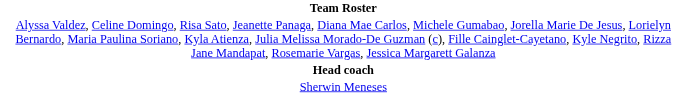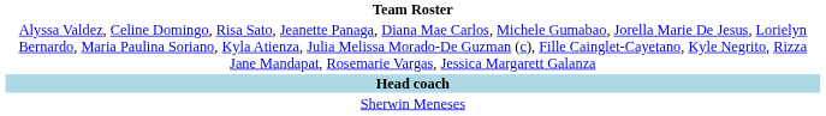row 3 | column 1: no background -> lightblue background
